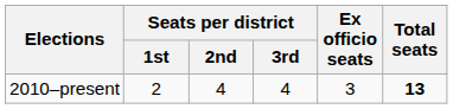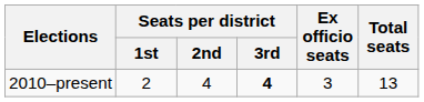2010–present | Seats per district / 3rd: normal -> bold
2010–present | Total seats: bold -> normal
